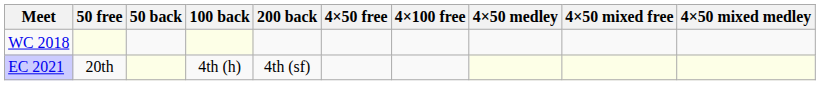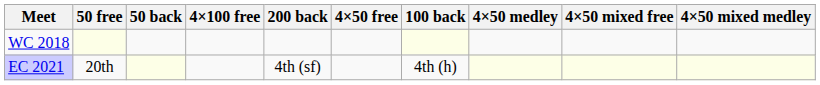columns swapped: 100 back <-> 4×100 free
